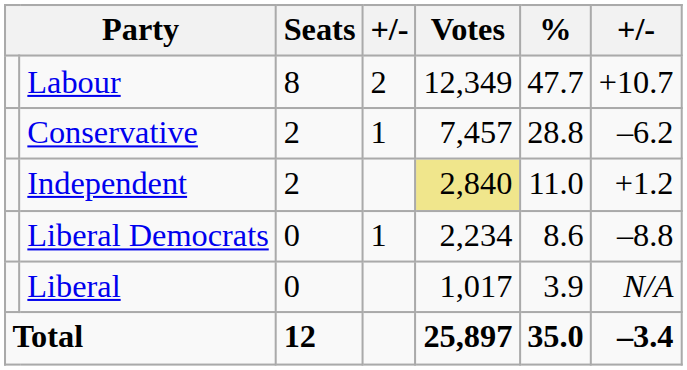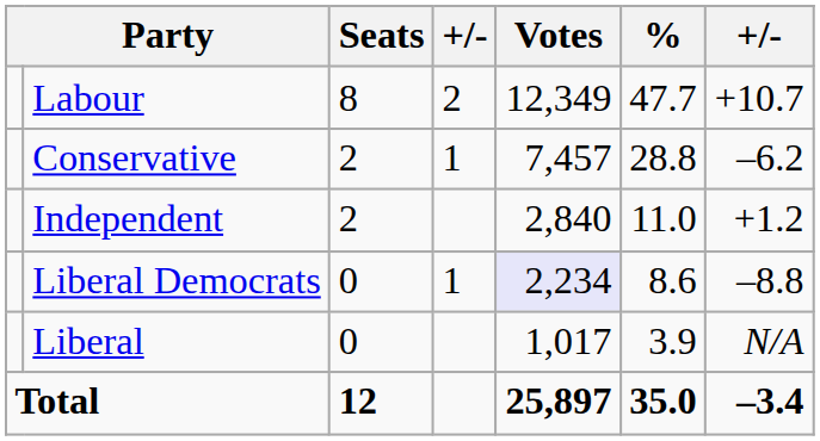Independent | Votes: khaki background -> no background
Liberal Democrats | Votes: no background -> lavender background
